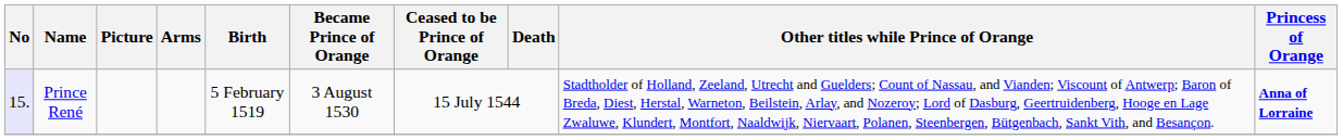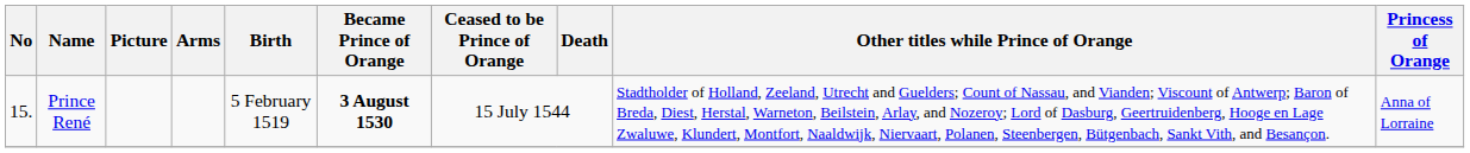Prince René | No: lavender background -> no background
Prince René | Became Prince of Orange: normal -> bold
Prince René | Princess of Orange: bold -> normal
